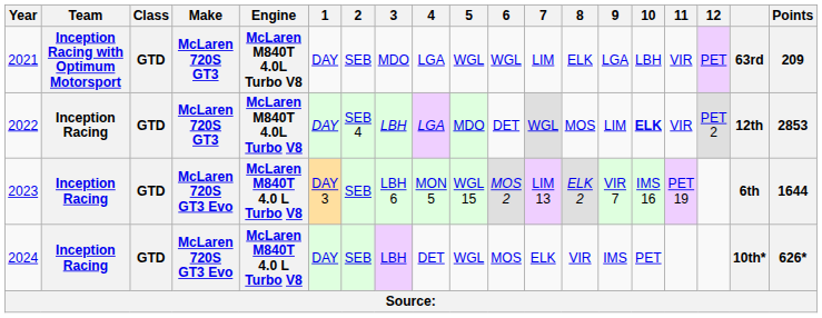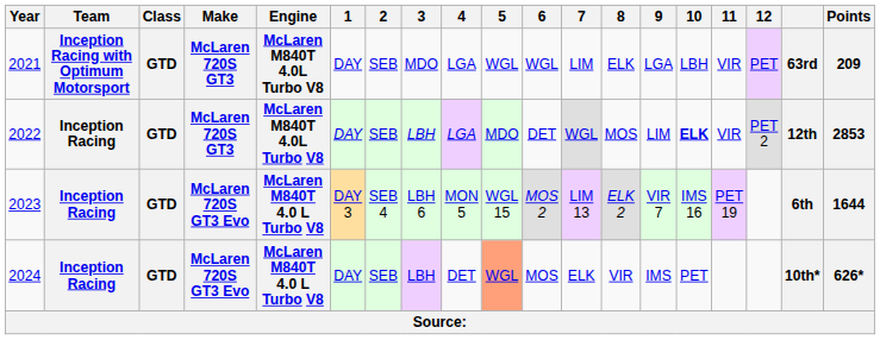2022 | 2: SEB 4 -> SEB
2023 | 2: SEB -> SEB 4
2024 | 5: no background -> lightsalmon background
